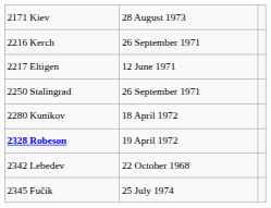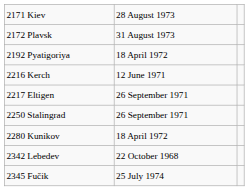+ row: 2172 Plavsk | 31 August 1973
+ row: 2192 Pyatigoriya | 18 April 1972
2216 Kerch | column 2: 26 September 1971 -> 12 June 1971
2217 Eltigen | column 2: 12 June 1971 -> 26 September 1971
- row: 2328 Robeson | 19 April 1972
